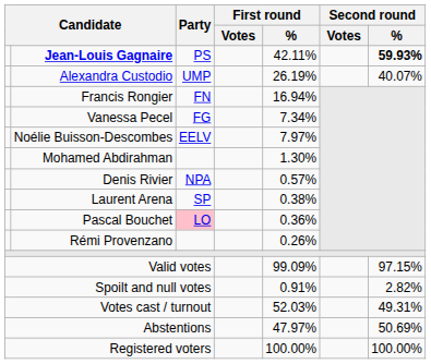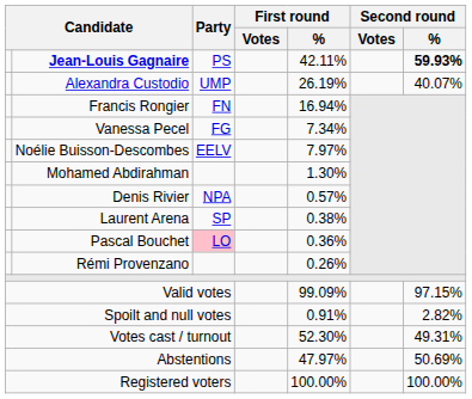Votes cast / turnout | First round / %: 52.03% -> 52.30%
